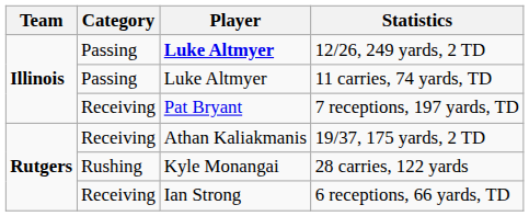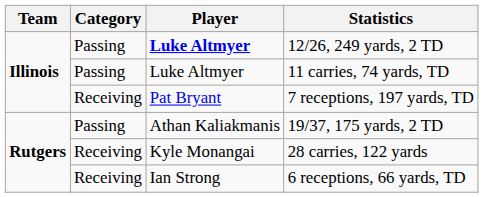19/37, 175 yards, 2 TD | Category: Receiving -> Passing
28 carries, 122 yards | Category: Rushing -> Receiving
